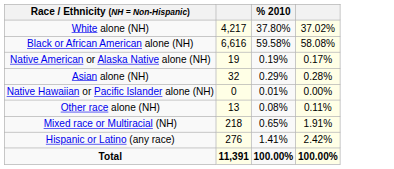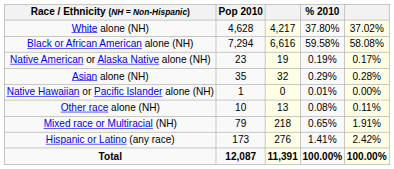+ column: Pop 2010 | 4,628 | 7,294 | 23 | 35 | 1 | 10 | 79 | 173 | 12,087
